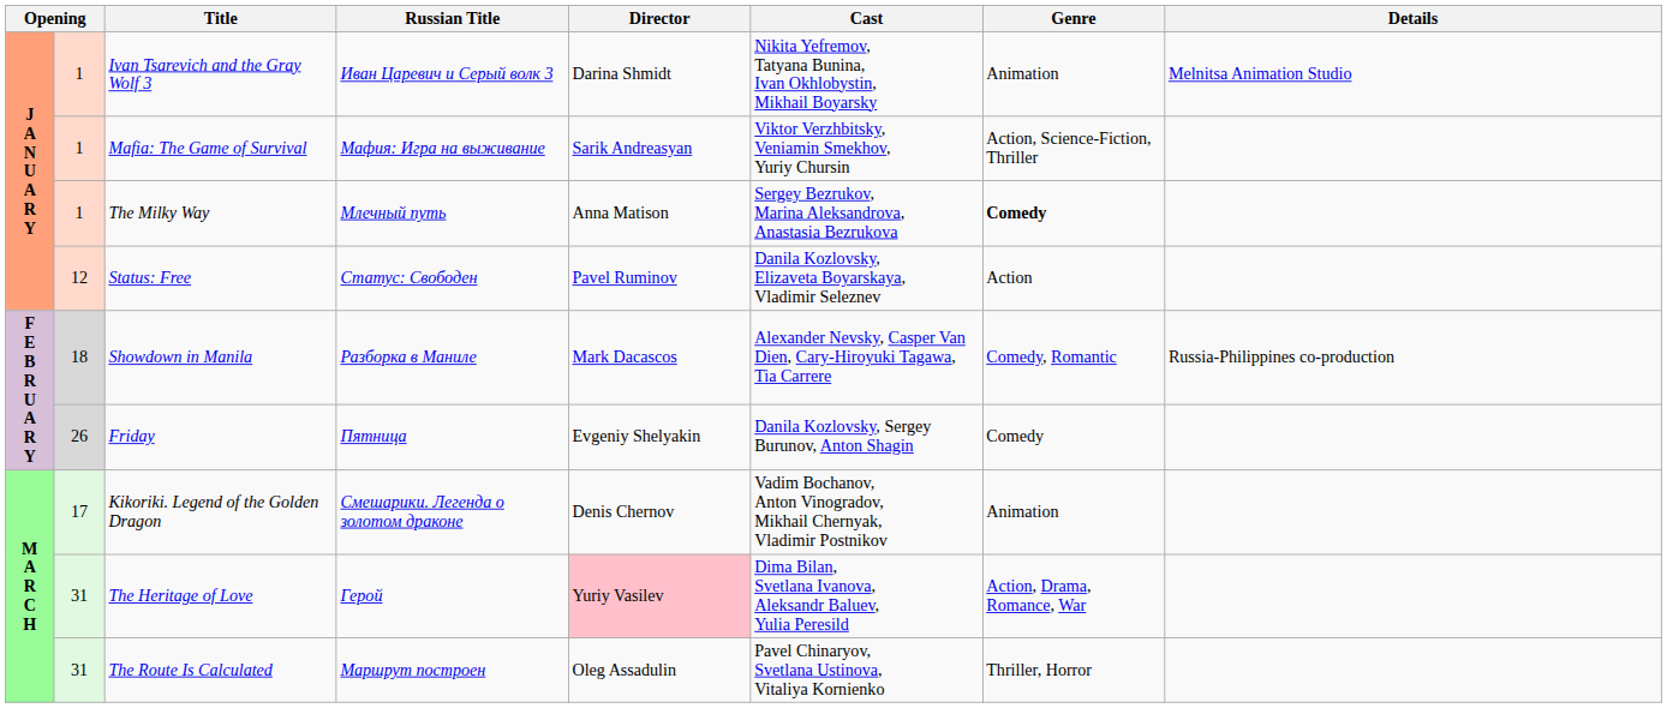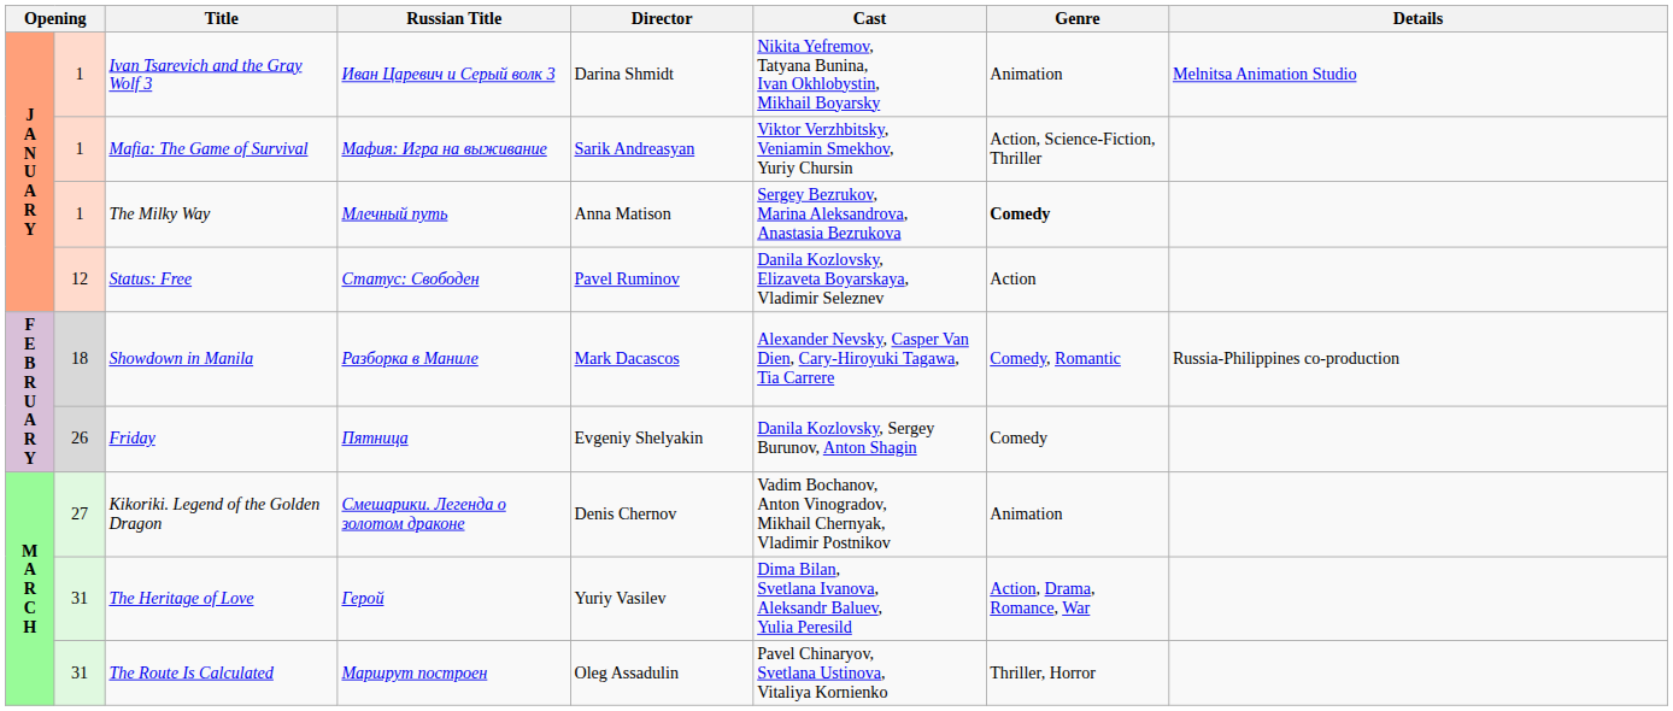Kikoriki. Legend of the Golden Dragon | column 2: 17 -> 27
The Heritage of Love | Director: pink background -> no background
